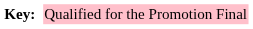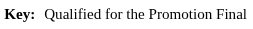Key: | column 2: pink background -> no background
